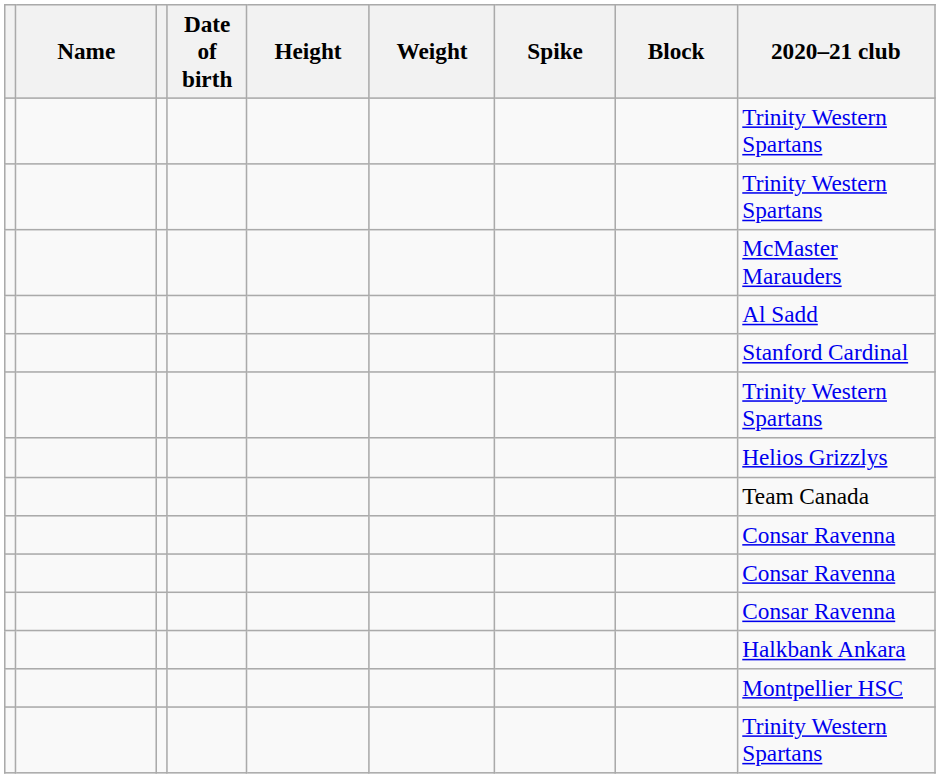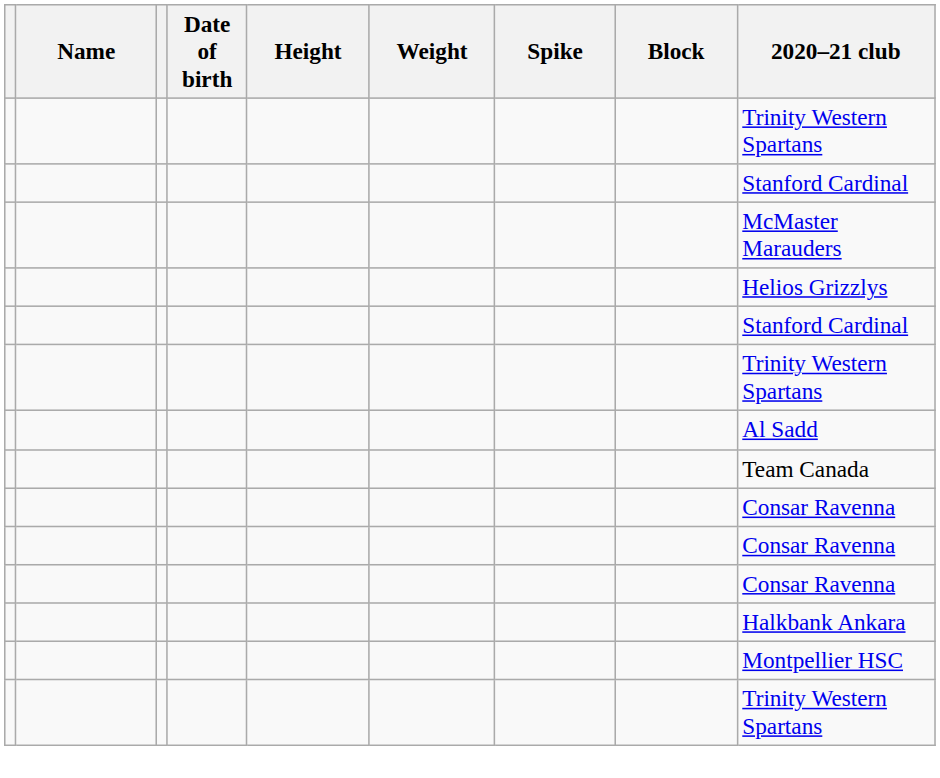row 3 | 2020–21 club: Trinity Western Spartans -> Stanford Cardinal
row 5 | 2020–21 club: Al Sadd -> Helios Grizzlys
row 8 | 2020–21 club: Helios Grizzlys -> Al Sadd
